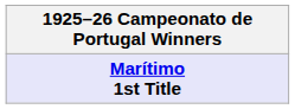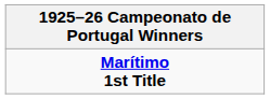row 2 | column 1: lavender background -> no background
